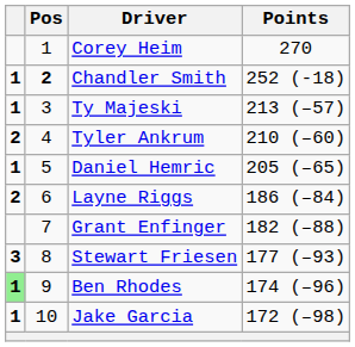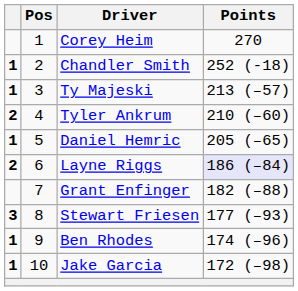Chandler Smith | Pos: bold -> normal
Layne Riggs | Points: no background -> lavender background
Ben Rhodes | column 1: lightgreen background -> no background
